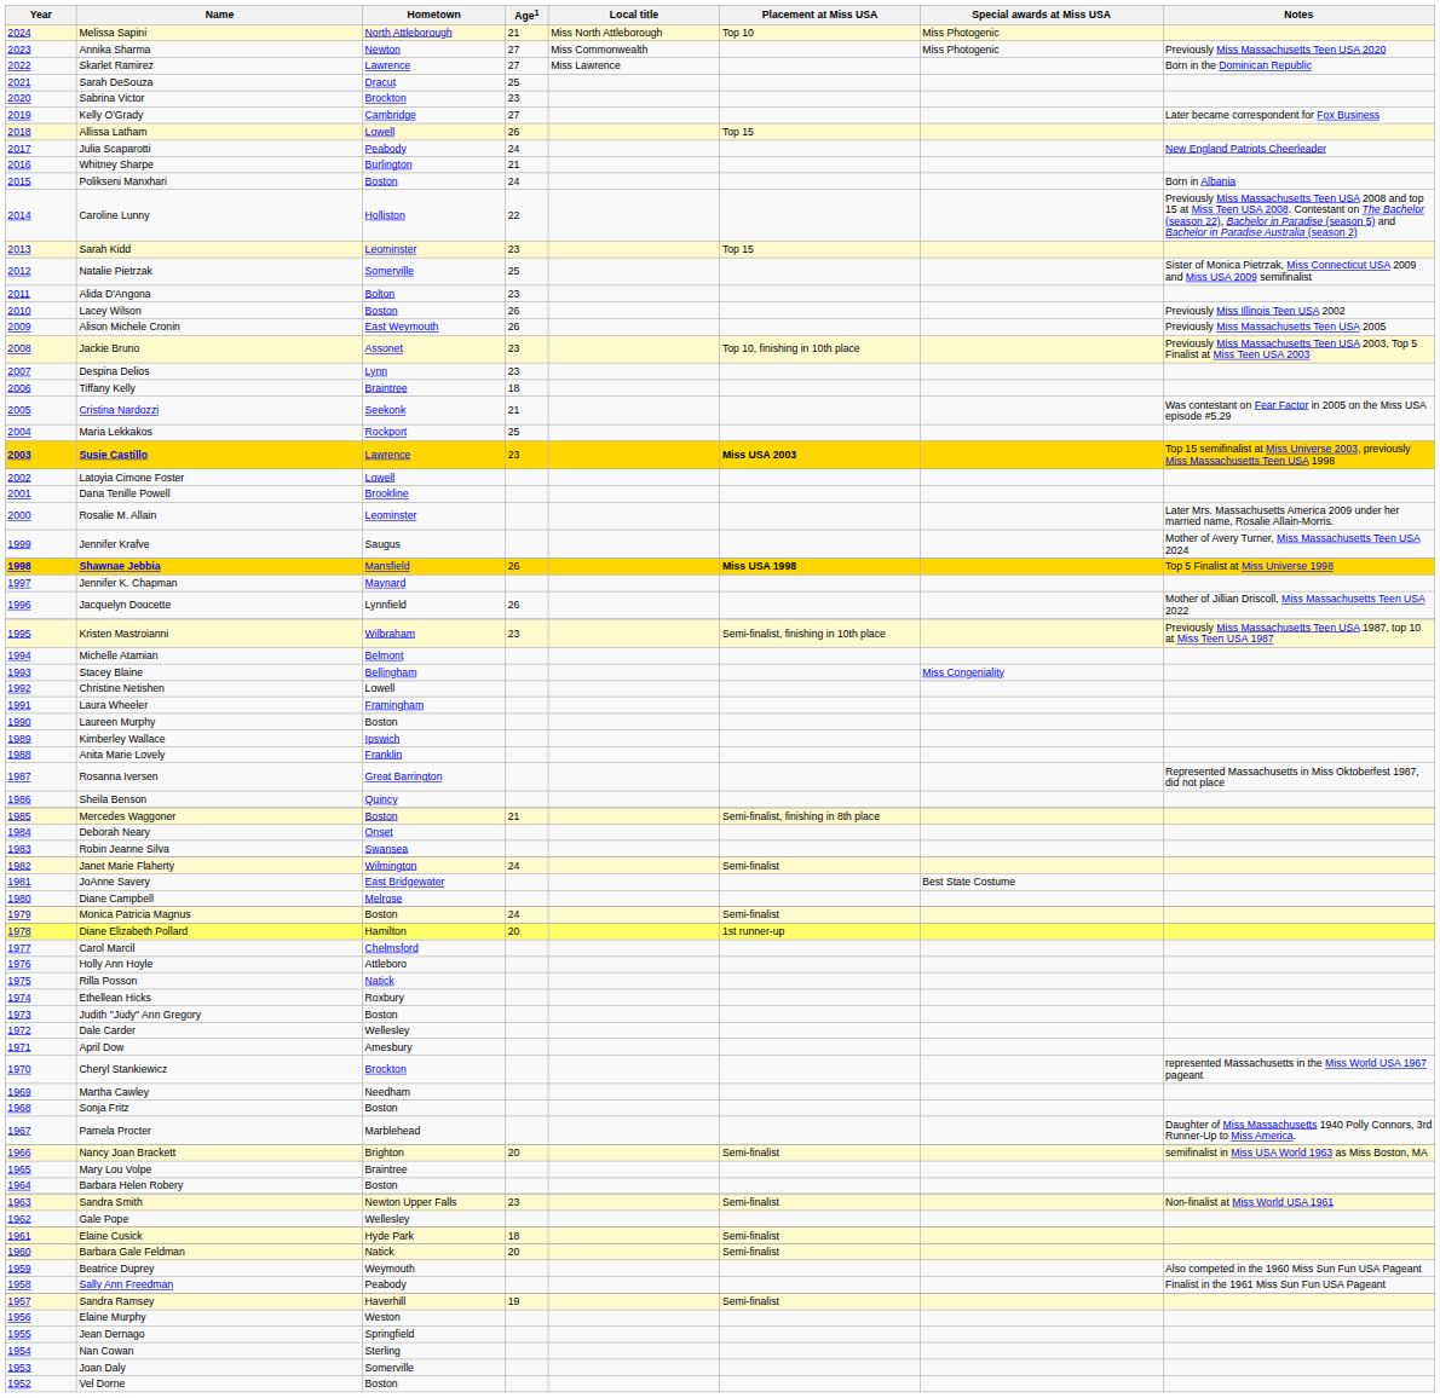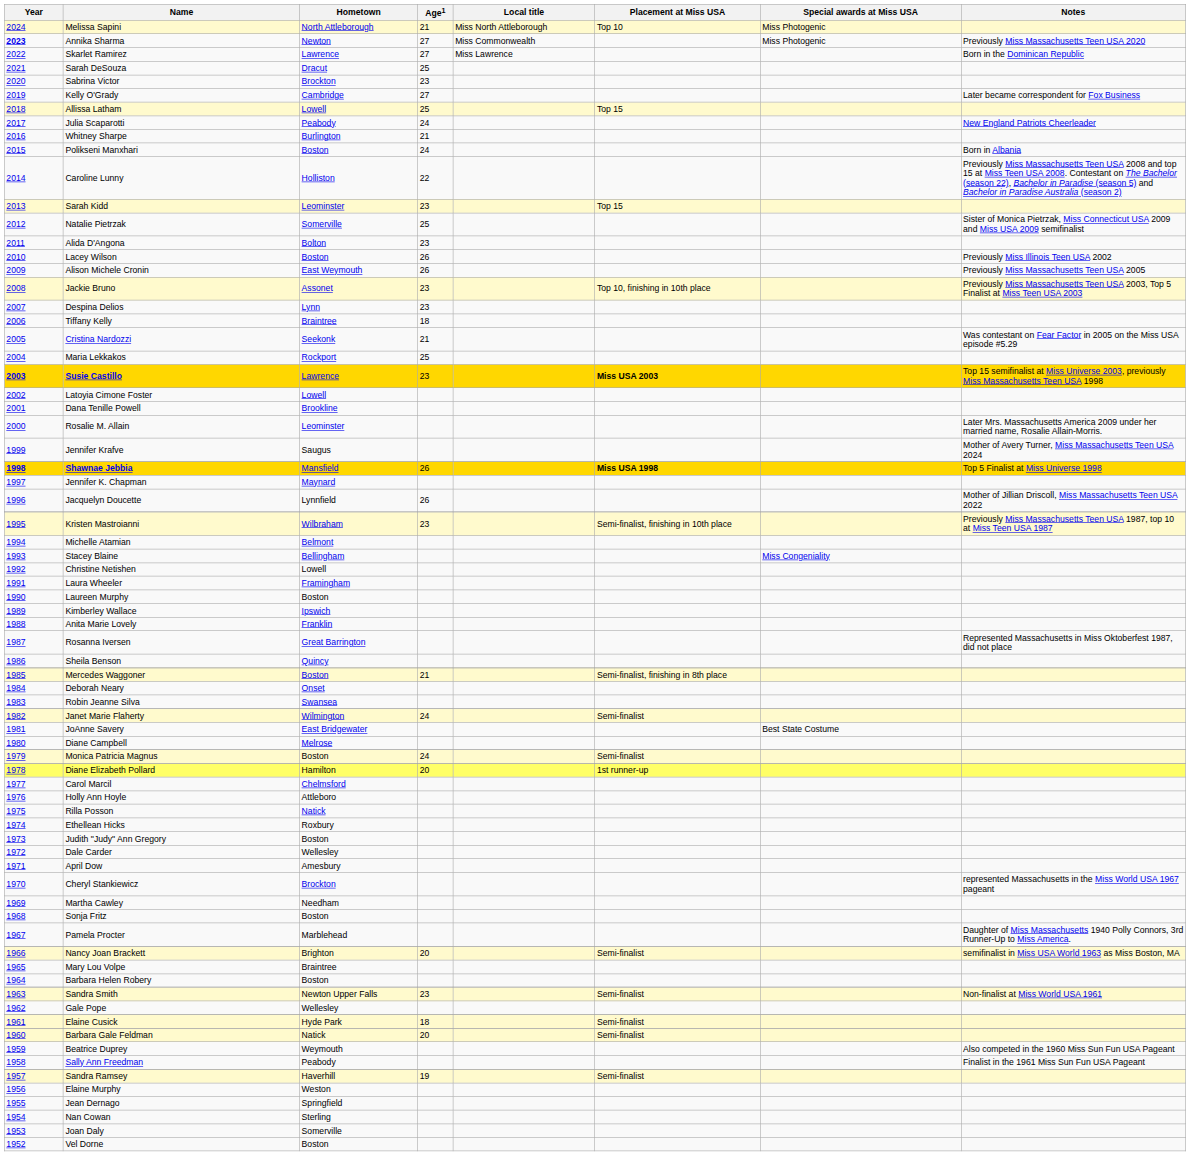Annika Sharma | Year: normal -> bold
Allissa Latham | Age1: 26 -> 25
